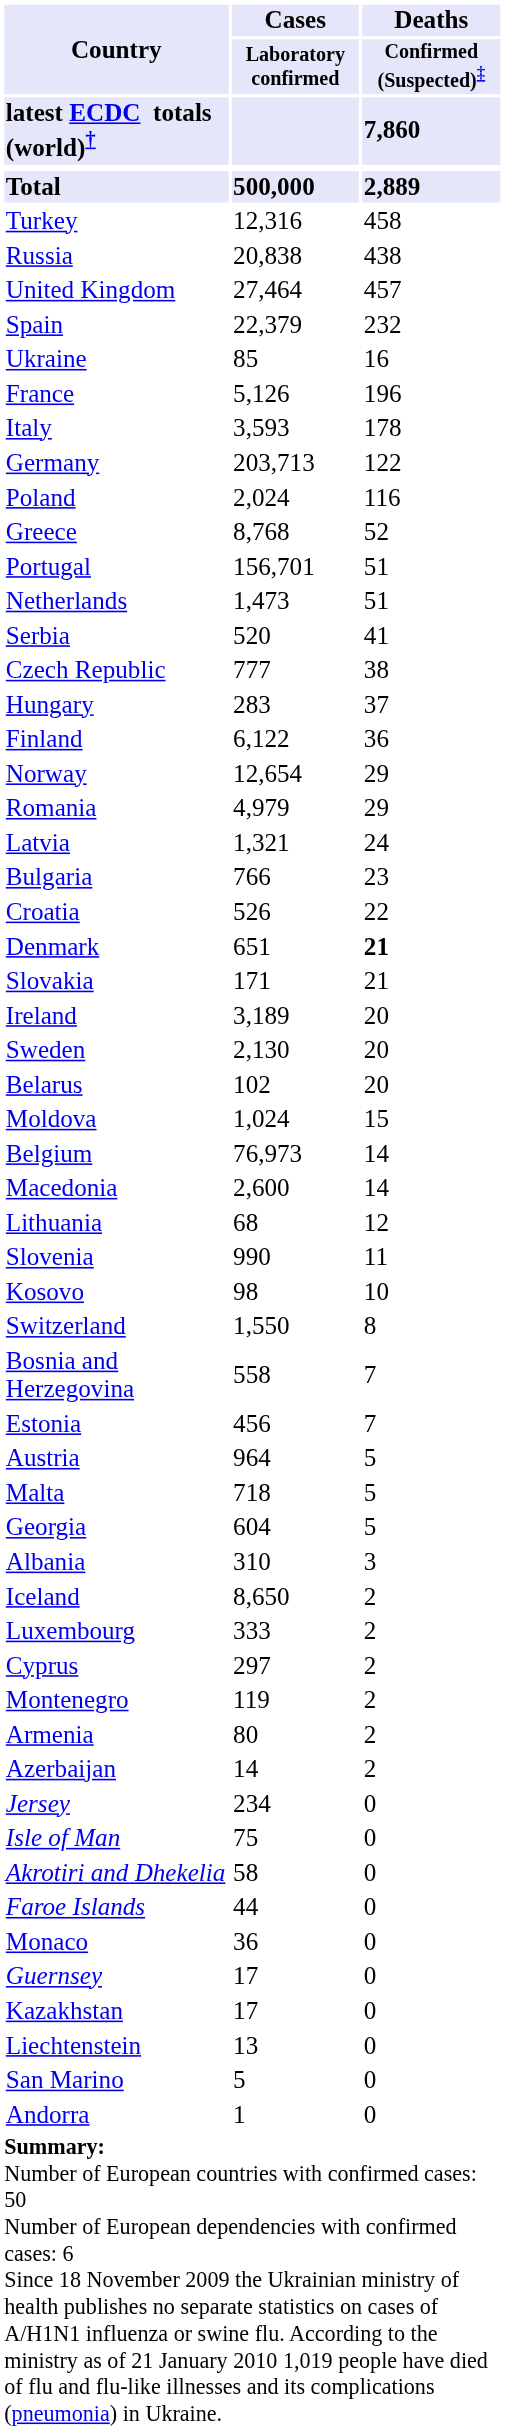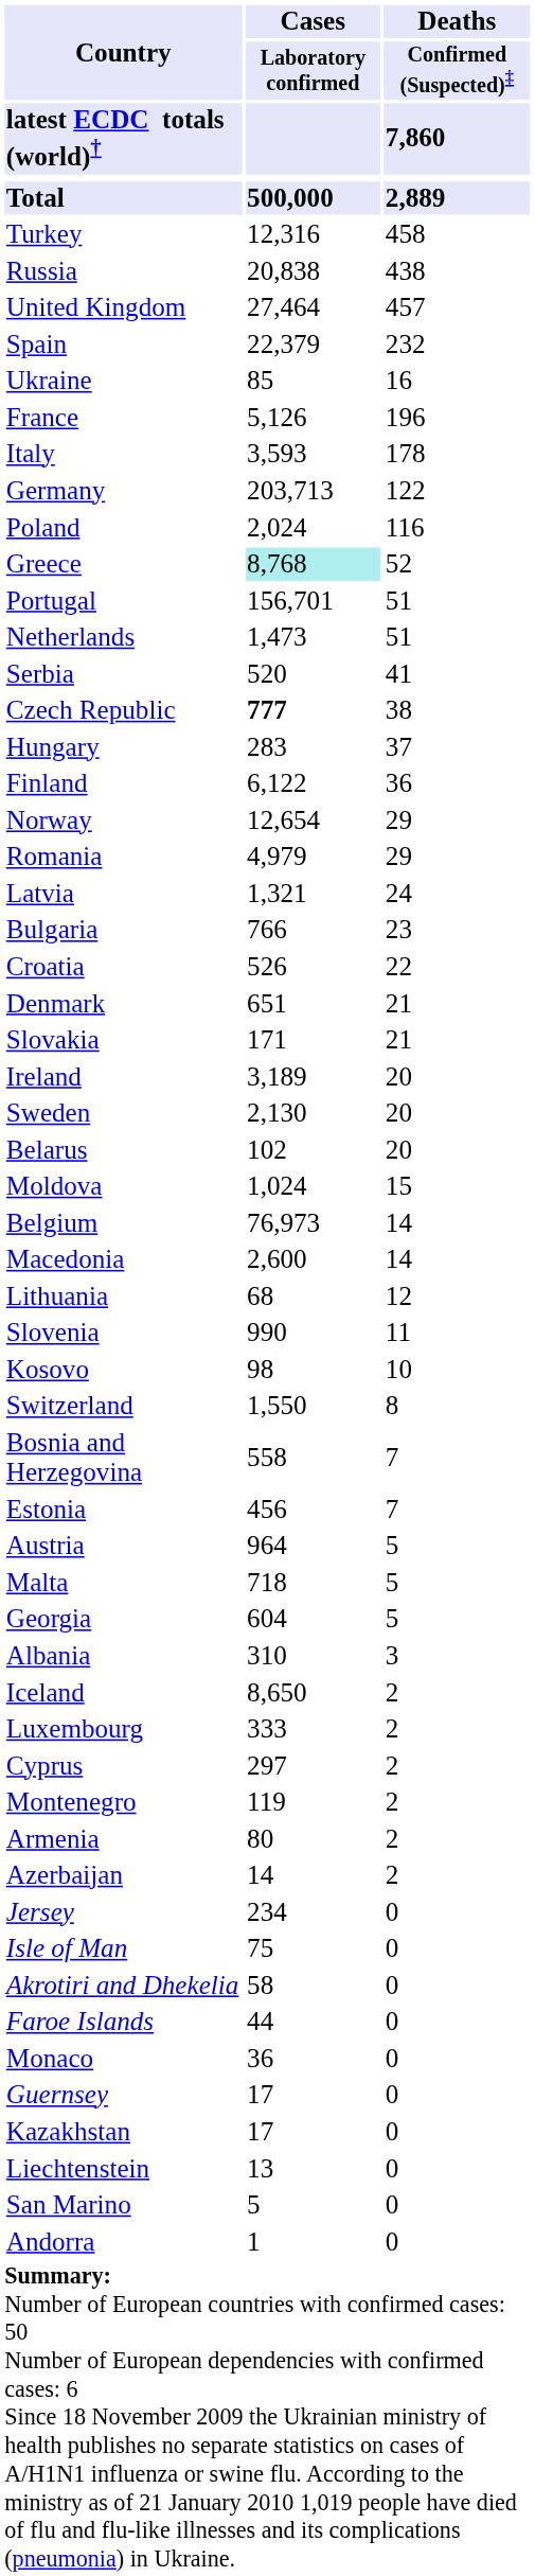Greece | Cases / Laboratory confirmed: no background -> paleturquoise background
Czech Republic | Cases / Laboratory confirmed: normal -> bold
Denmark | Deaths / Confirmed (Suspected)‡: bold -> normal
